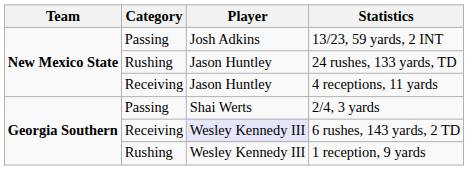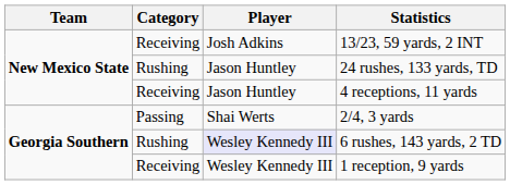13/23, 59 yards, 2 INT | Category: Passing -> Receiving
6 rushes, 143 yards, 2 TD | Category: Receiving -> Rushing
1 reception, 9 yards | Category: Rushing -> Receiving
